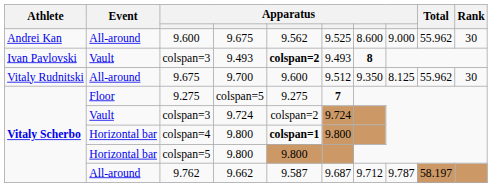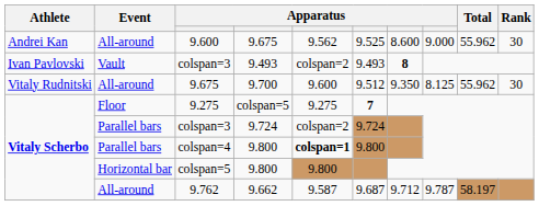colspan=3 / 9.493 | column 5: bold -> normal
colspan=3 / 9.724 | Event: Vault -> Parallel bars
colspan=4 | Event: Horizontal bar -> Parallel bars
